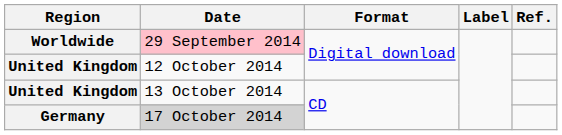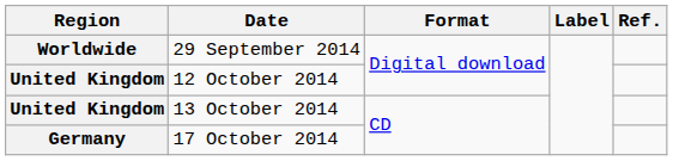29 September 2014 | Date: pink background -> no background
17 October 2014 | Date: lightgrey background -> no background
